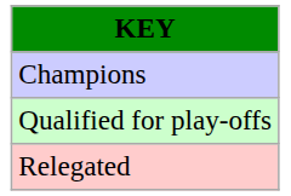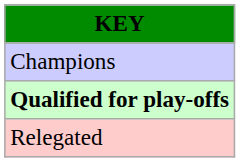row 3 | column 1: normal -> bold
